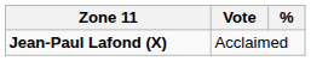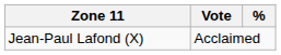Jean-Paul Lafond (X) | Zone 11: bold -> normal
